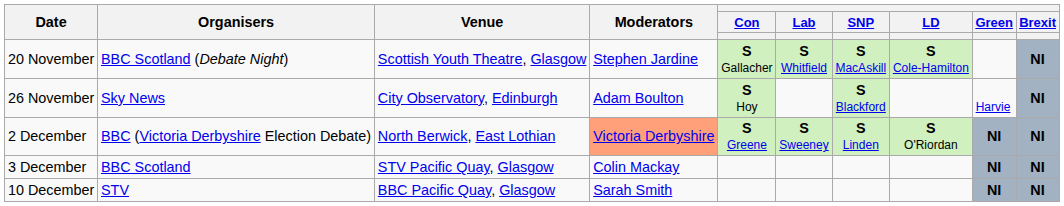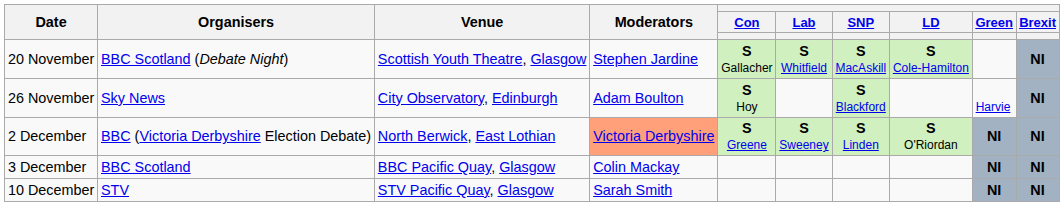3 December | Venue: STV Pacific Quay, Glasgow -> BBC Pacific Quay, Glasgow
10 December | Venue: BBC Pacific Quay, Glasgow -> STV Pacific Quay, Glasgow
